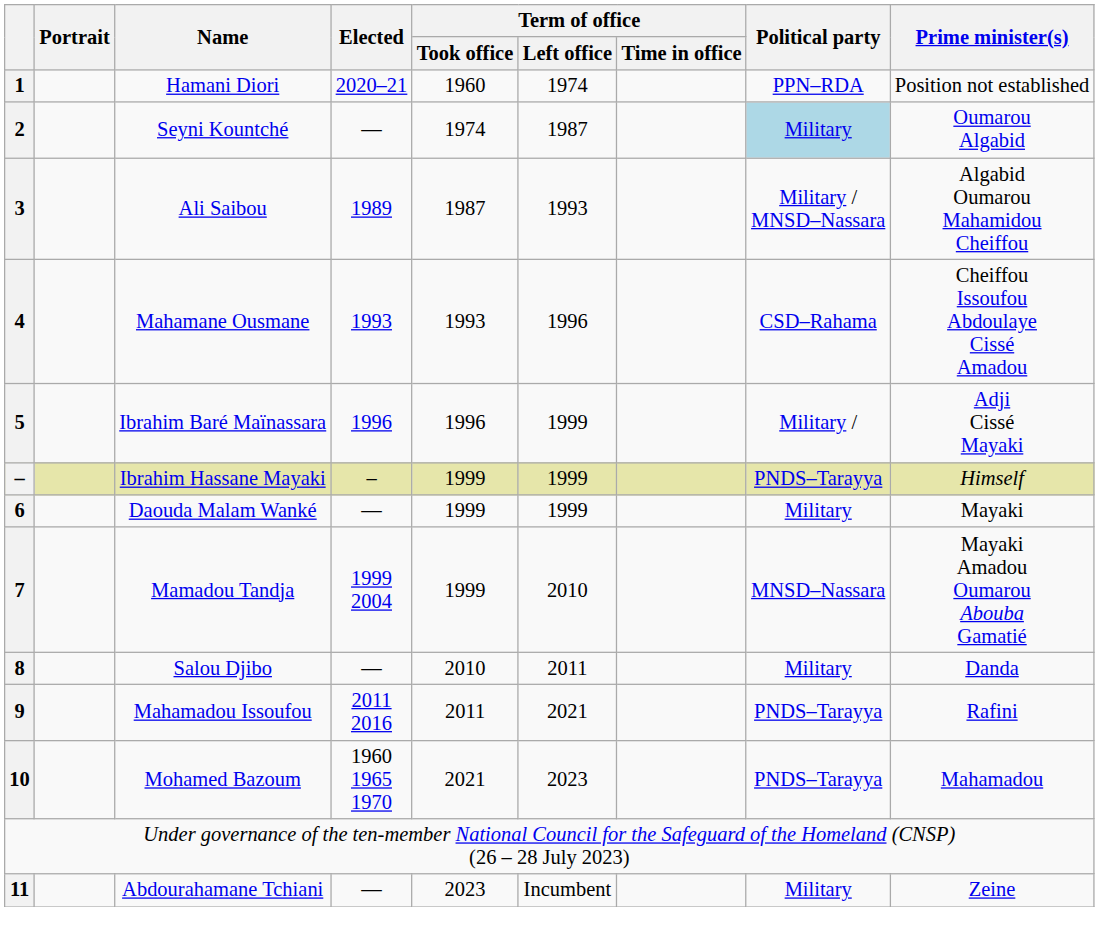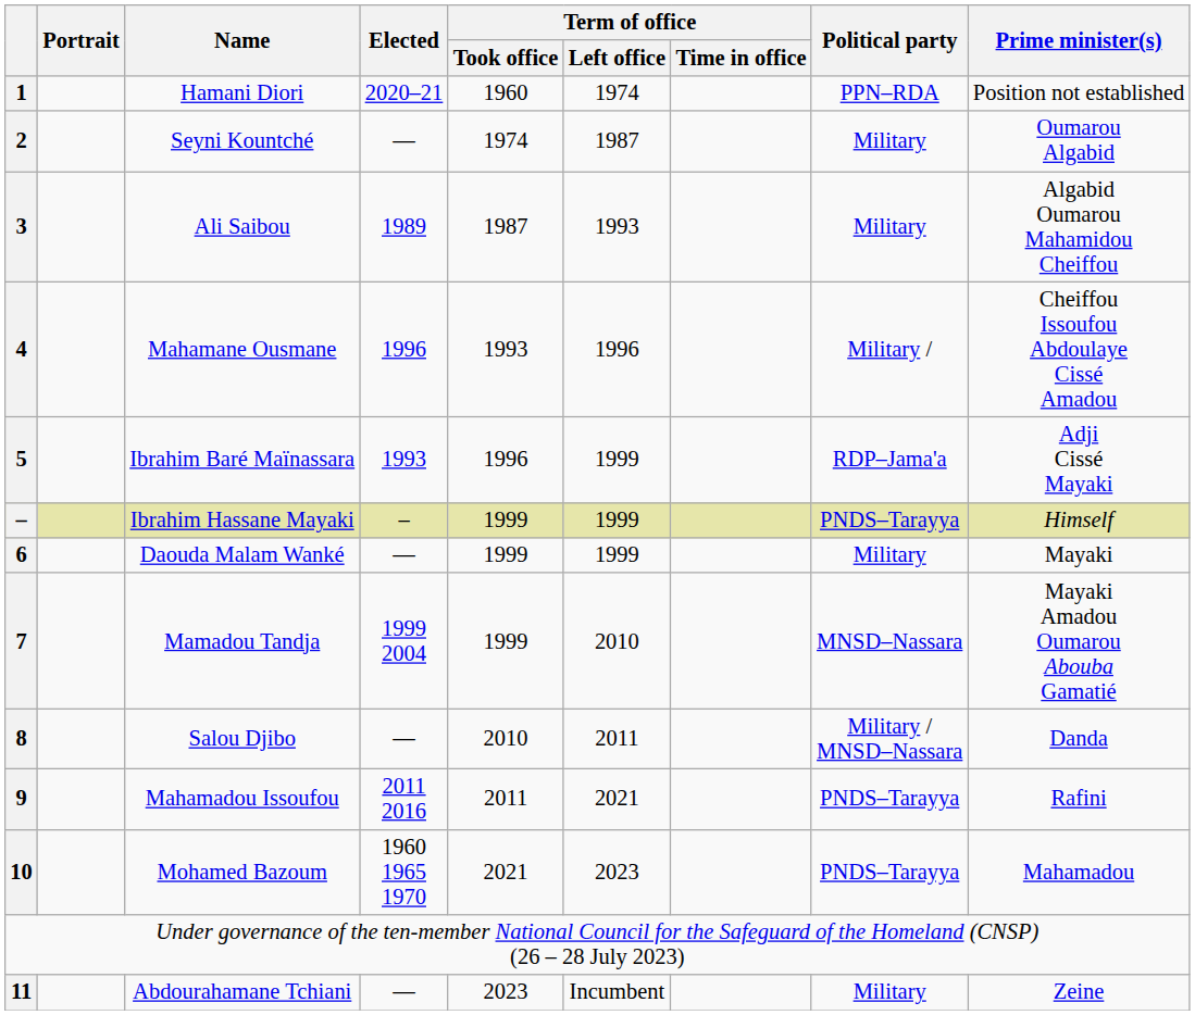Seyni Kountché | Political party: lightblue background -> no background
Ali Saibou | Political party: Military / MNSD–Nassara -> Military
Mahamane Ousmane | Elected: 1993 -> 1996
Mahamane Ousmane | Political party: CSD–Rahama -> Military /
Ibrahim Baré Maïnassara | Elected: 1996 -> 1993
Ibrahim Baré Maïnassara | Political party: Military / -> RDP–Jama'a
Salou Djibo | Political party: Military -> Military / MNSD–Nassara
